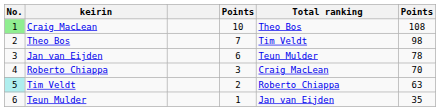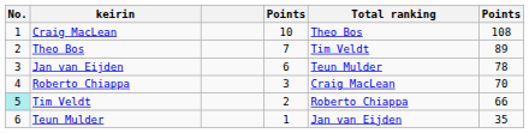row 2 | No.: lightgreen background -> no background
row 3 | column 6: 98 -> 89
row 6 | column 6: 63 -> 66
